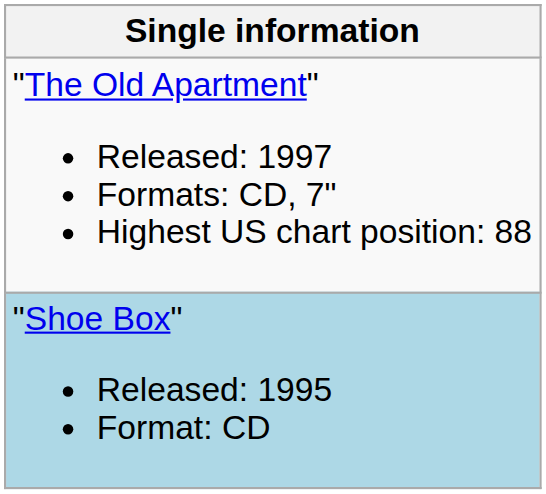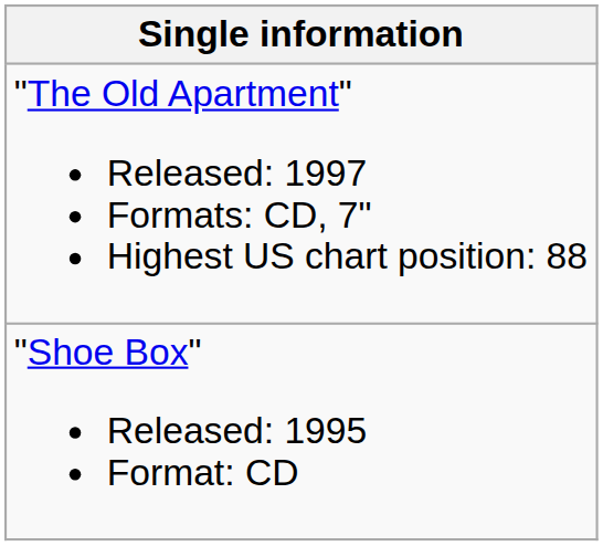row 3 | column 1: lightblue background -> no background
